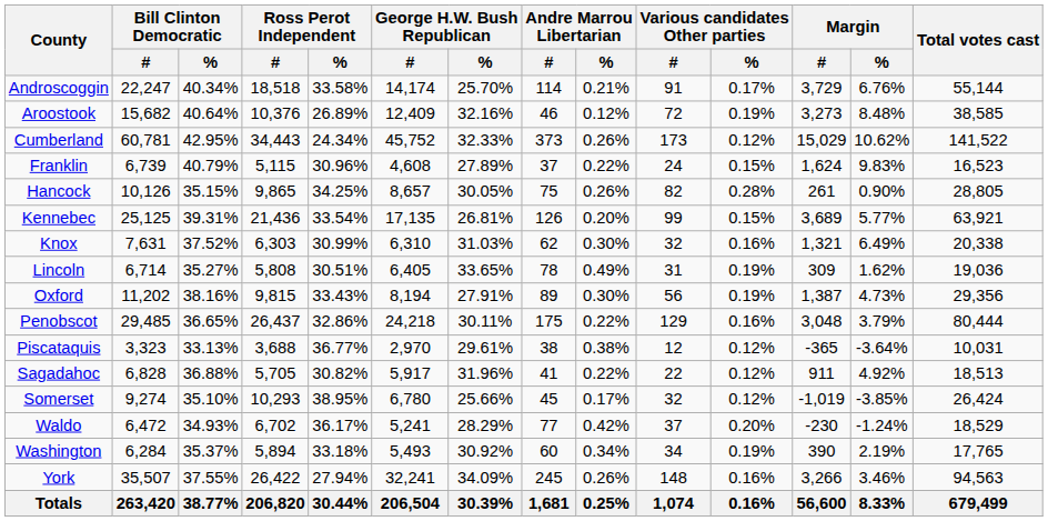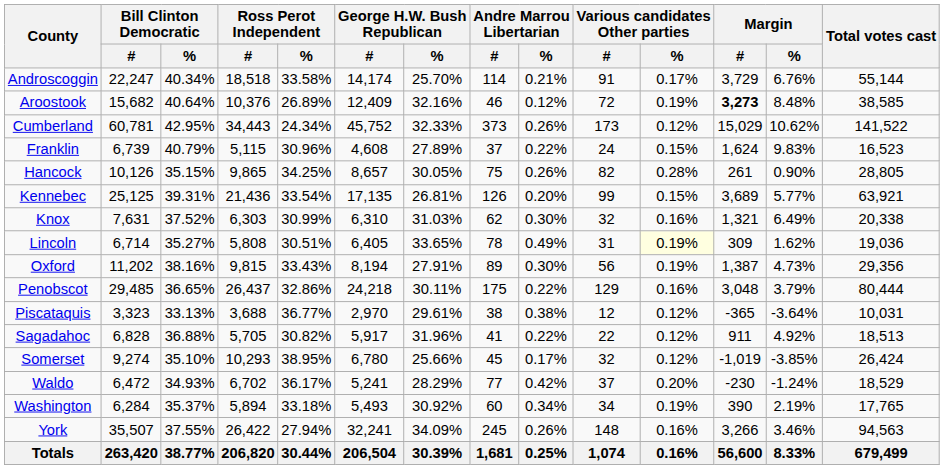Aroostook | Margin / #: normal -> bold
Lincoln | Various candidates Other parties / %: no background -> lightyellow background
